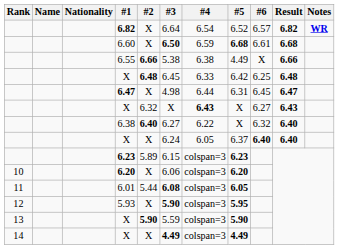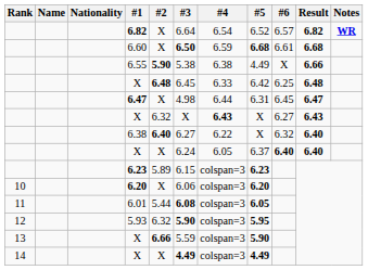6.55 | #2: 6.66 -> 5.90
5.93 | #2: X -> 6.32
13 / X | #2: 5.90 -> 6.66
